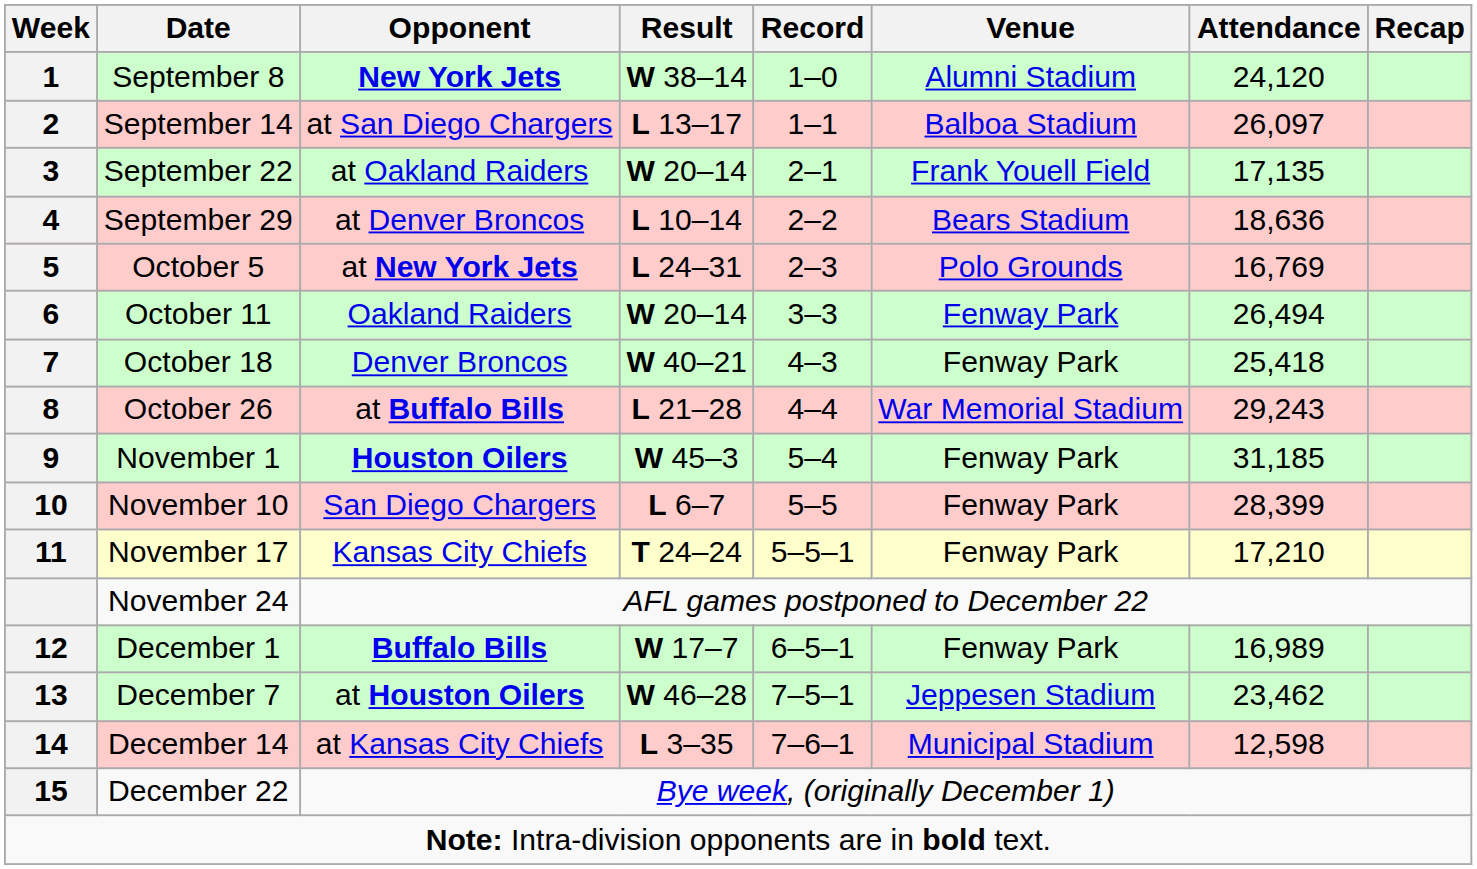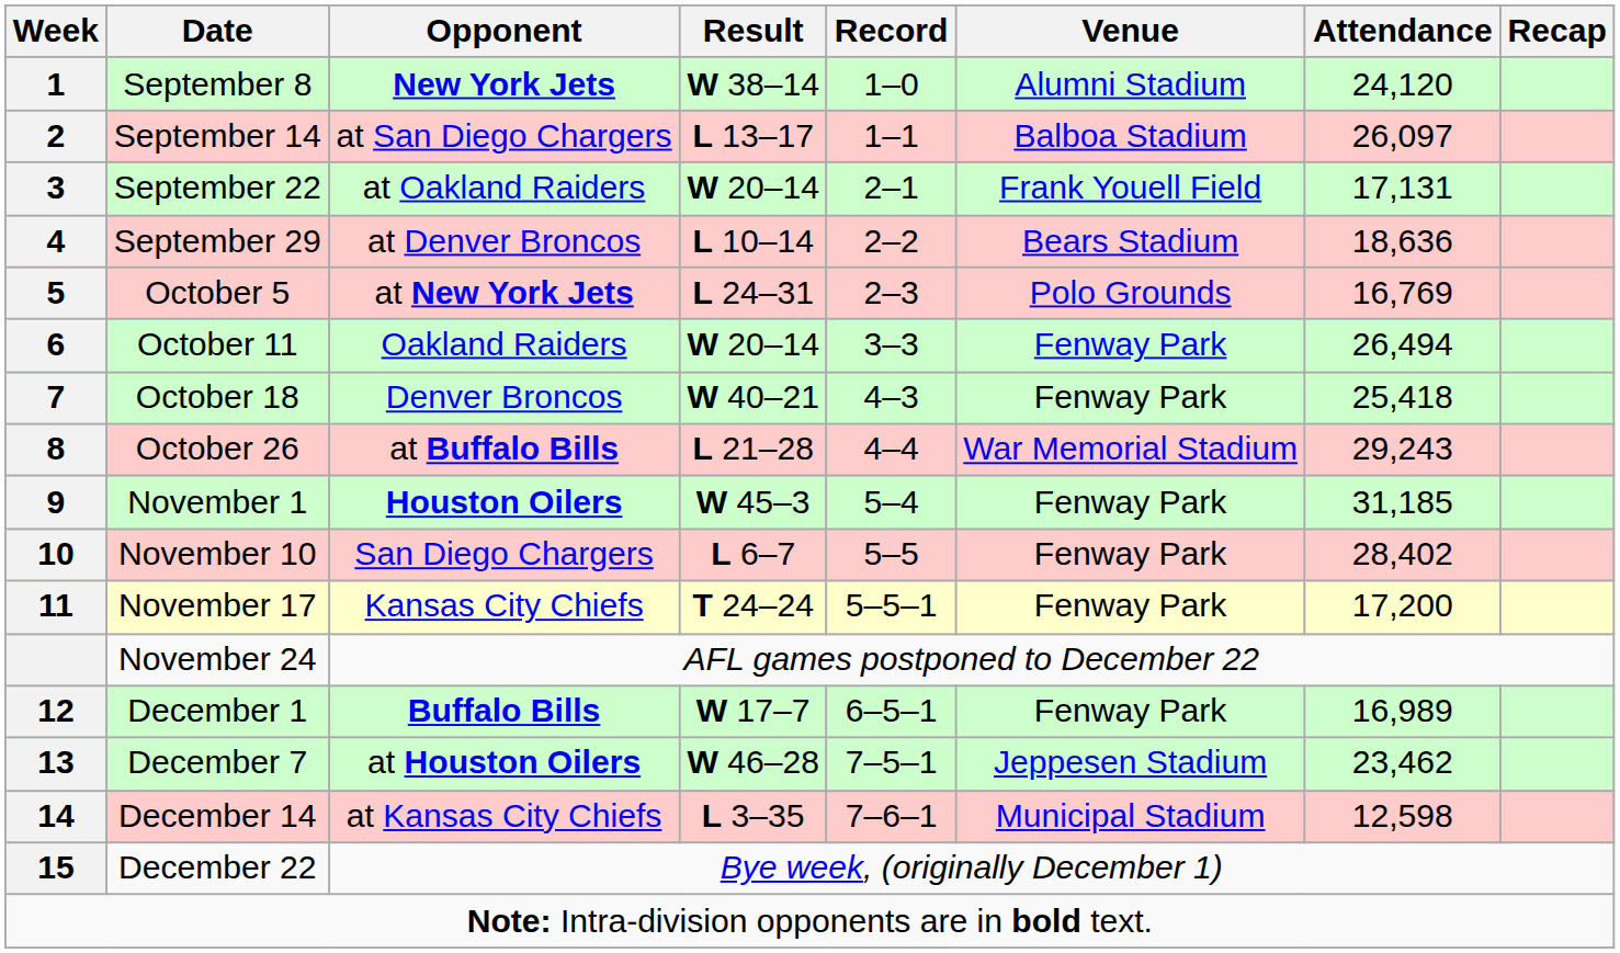September 22 | Attendance: 17,135 -> 17,131
November 10 | Attendance: 28,399 -> 28,402
November 17 | Attendance: 17,210 -> 17,200
